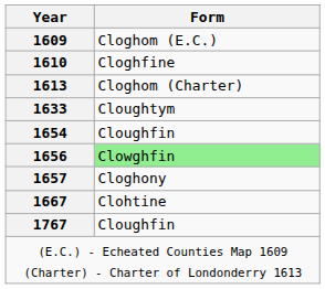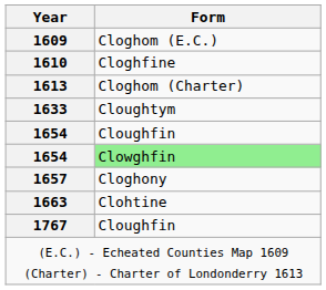row 7 | Year: 1656 -> 1654
row 9 | Year: 1667 -> 1663
